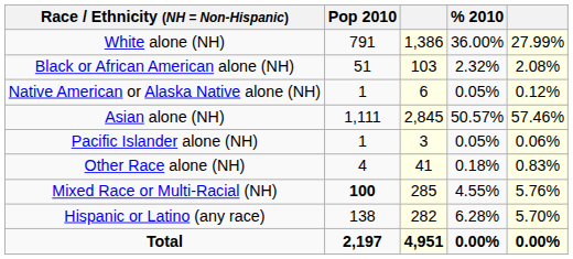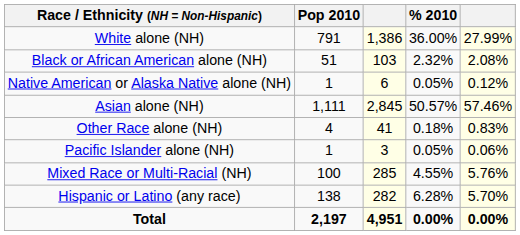rows swapped: Pacific Islander alone (NH) <-> Other Race alone (NH)
Mixed Race or Multi-Racial (NH) | Pop 2010: bold -> normal
